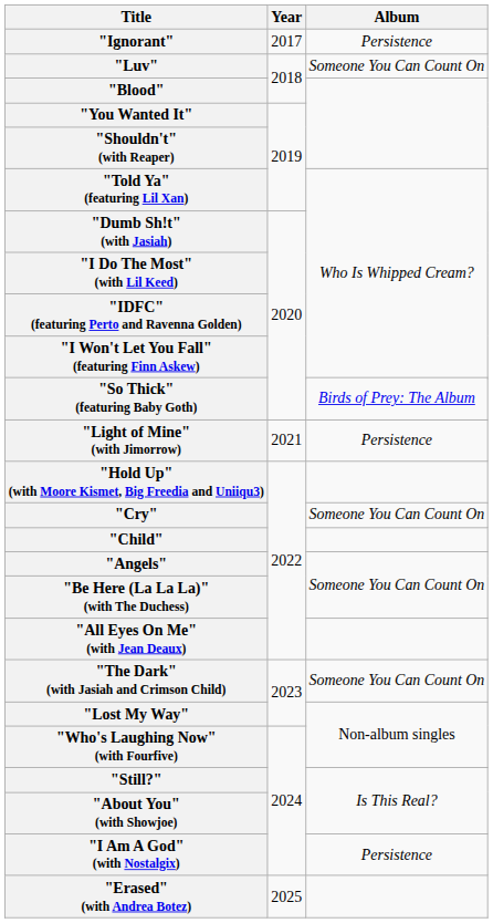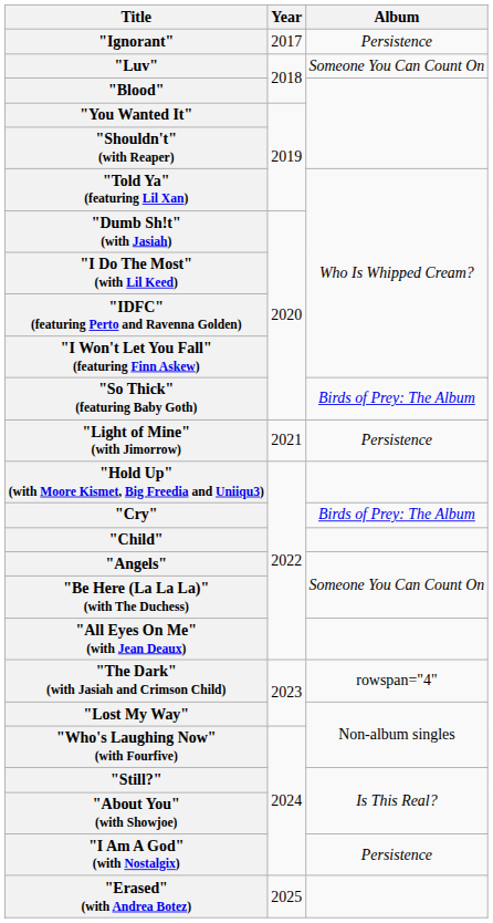"Cry" | Album: Someone You Can Count On -> Birds of Prey: The Album
"The Dark" (with Jasiah and Crimson Child) | Album: Someone You Can Count On -> rowspan="4"
